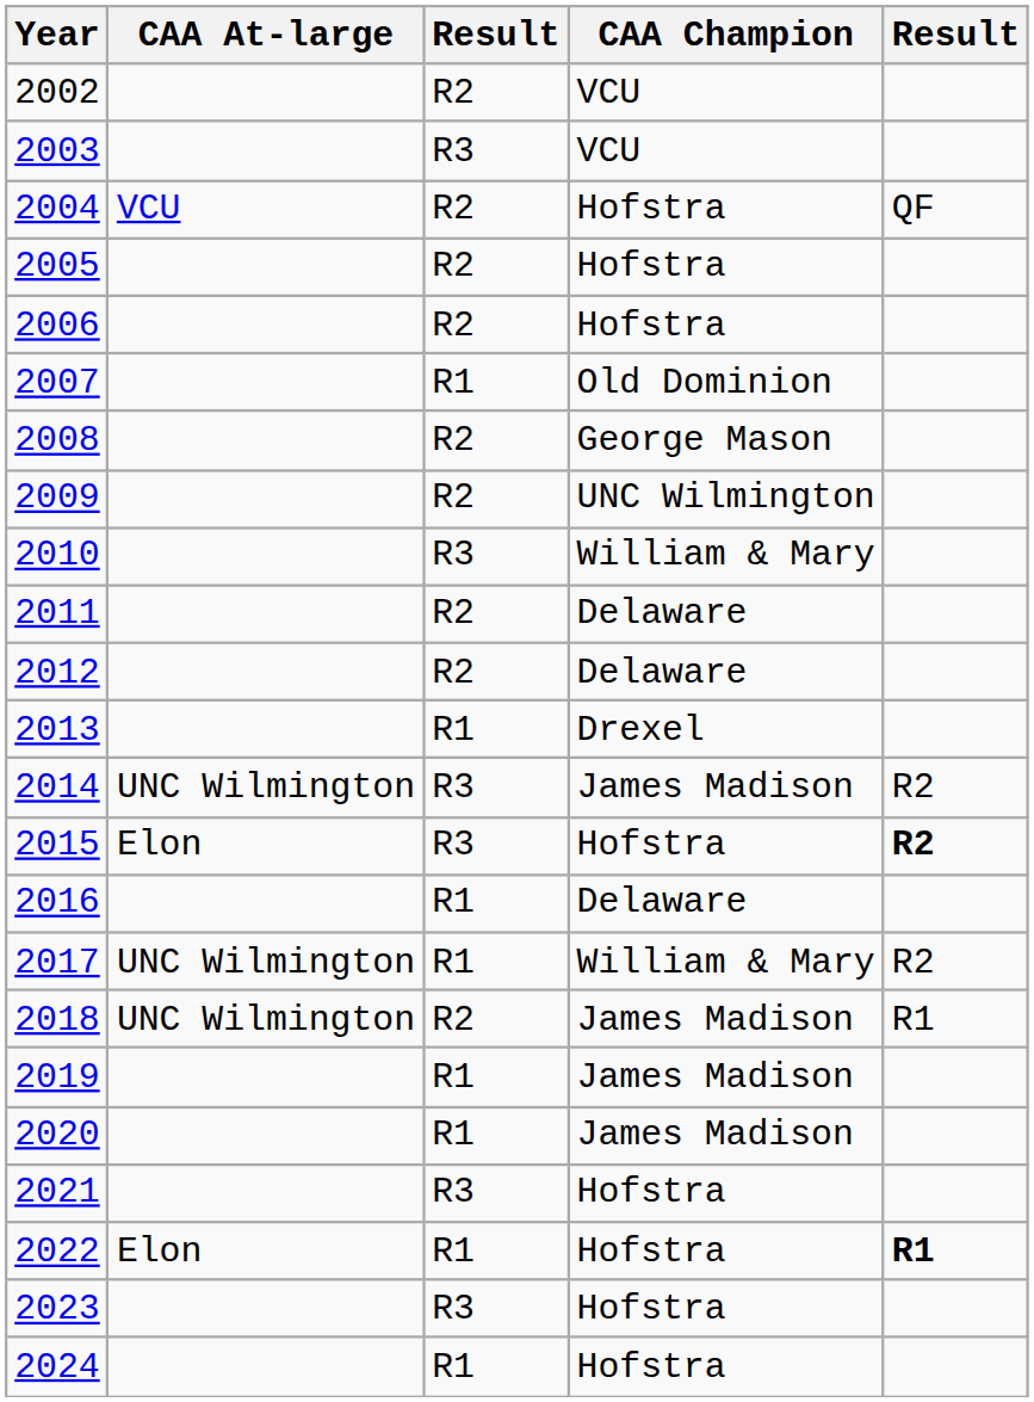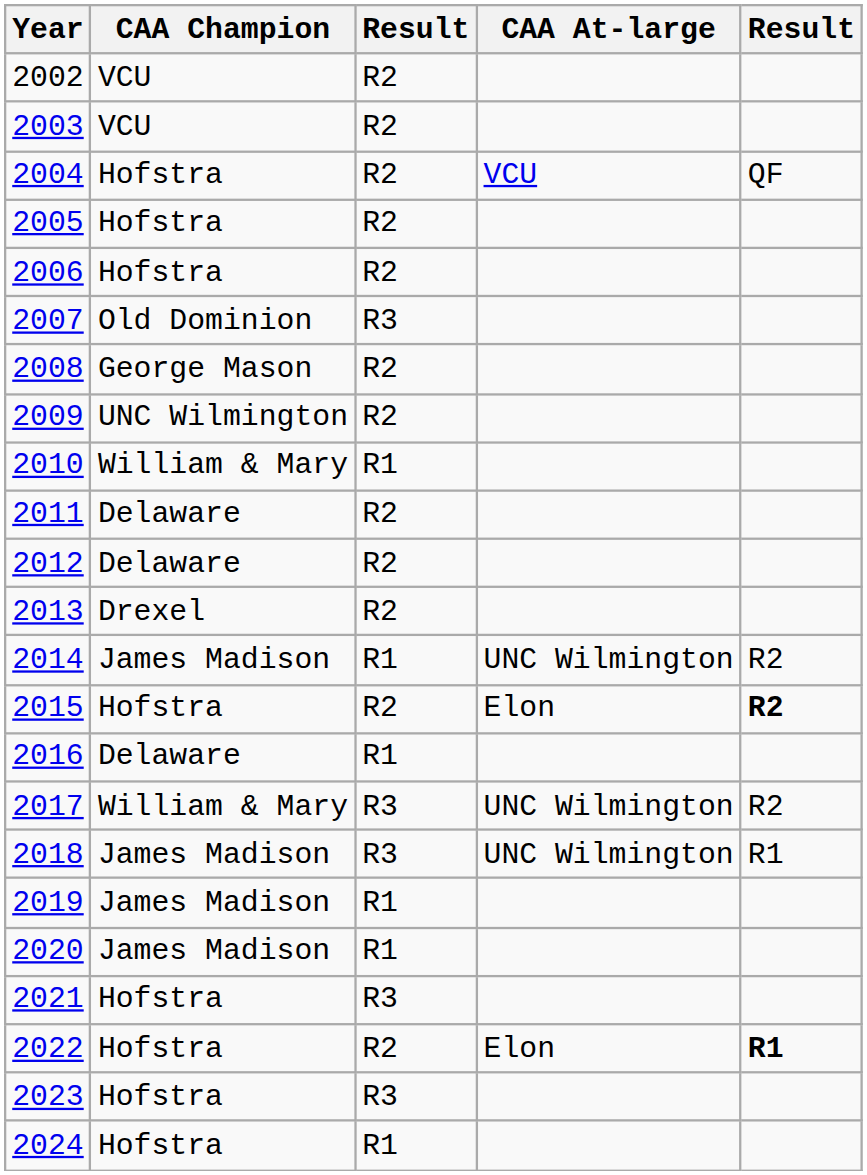columns swapped: CAA Champion <-> CAA At-large
2003 | column 3: R3 -> R2
2007 | column 3: R1 -> R3
2010 | column 3: R3 -> R1
2013 | column 3: R1 -> R2
2014 | column 3: R3 -> R1
2015 | column 3: R3 -> R2
2017 | column 3: R1 -> R3
2018 | column 3: R2 -> R3
2022 | column 3: R1 -> R2
